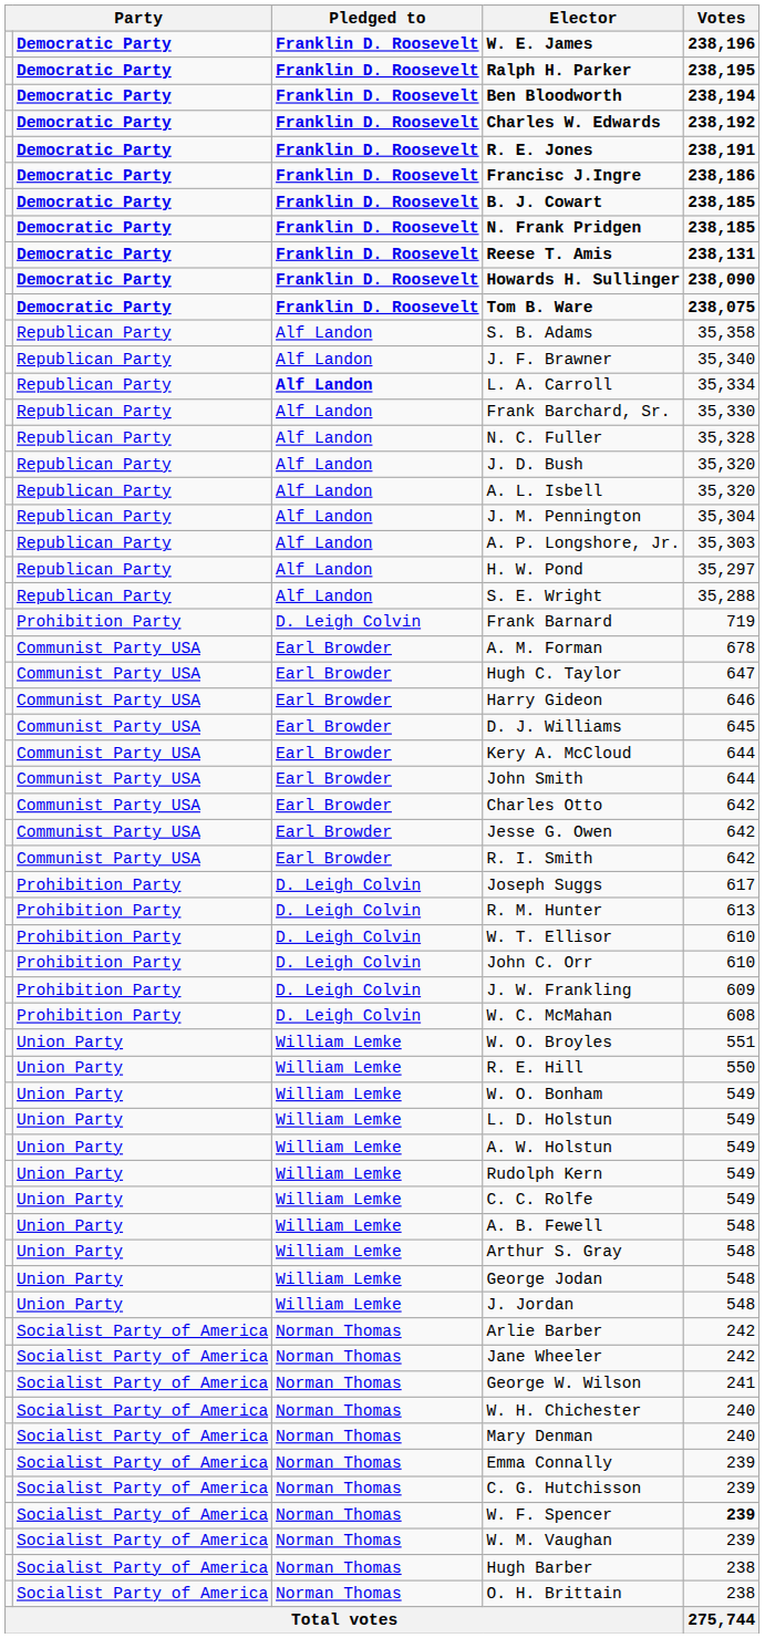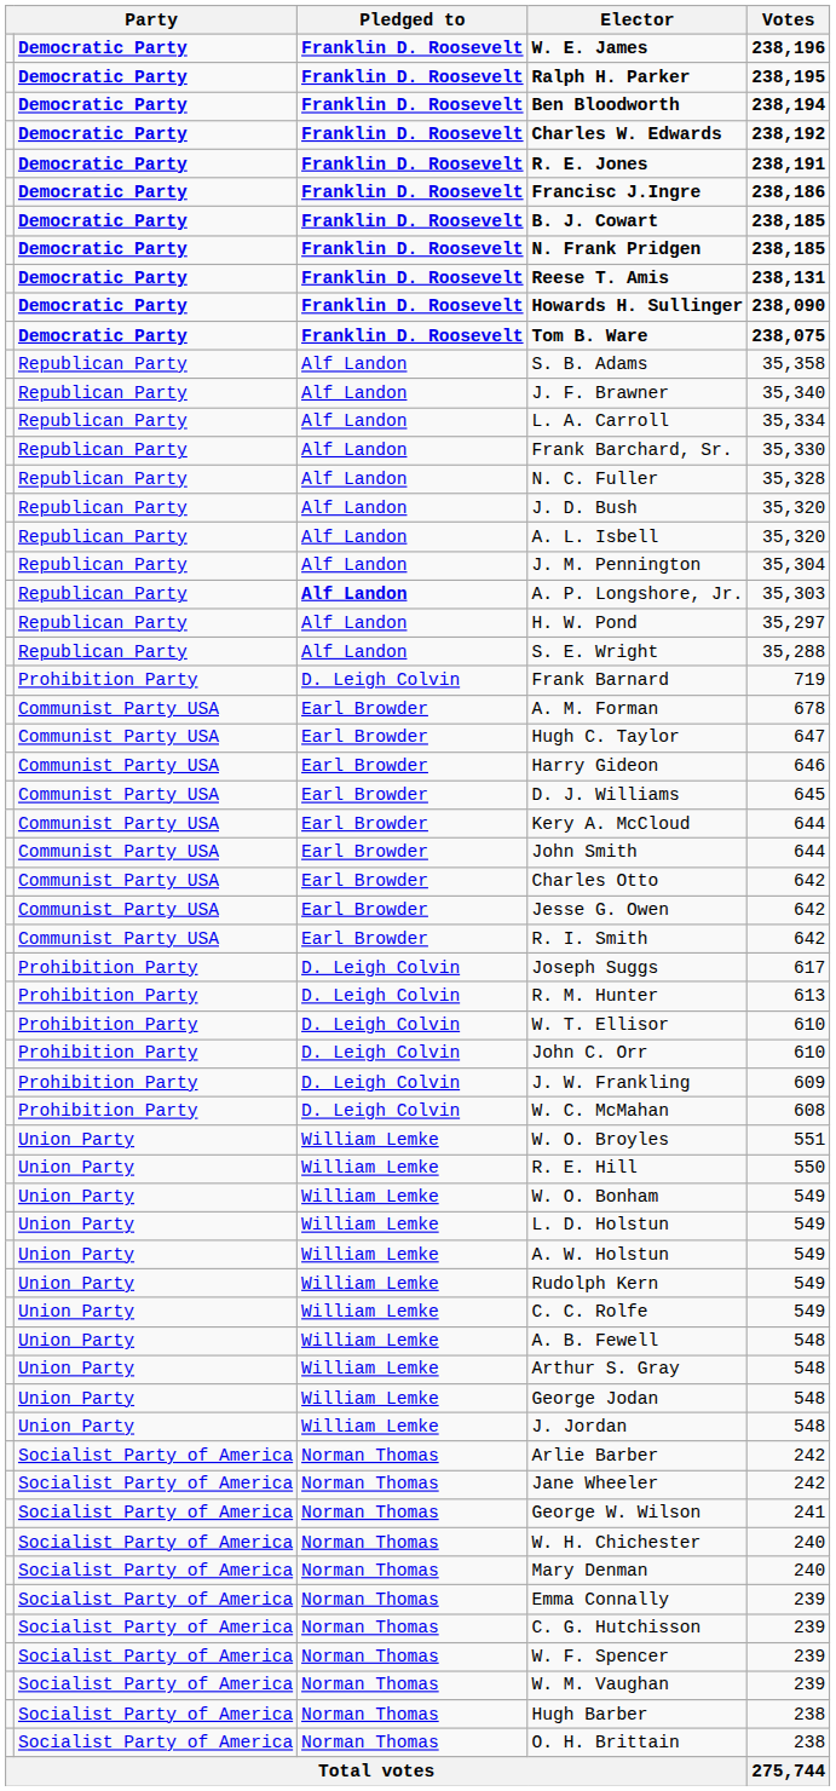L. A. Carroll | Pledged to: bold -> normal
A. P. Longshore, Jr. | Pledged to: normal -> bold
W. F. Spencer | Votes: bold -> normal
